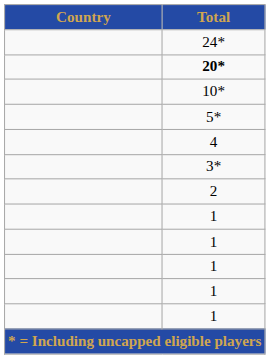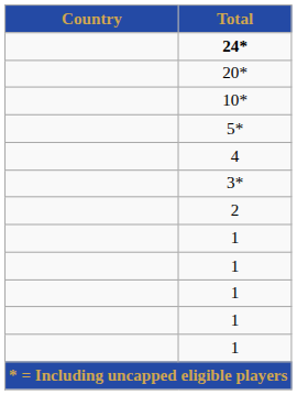row 2 | Total: normal -> bold
row 3 | Total: bold -> normal
